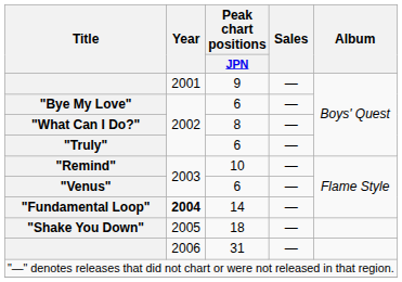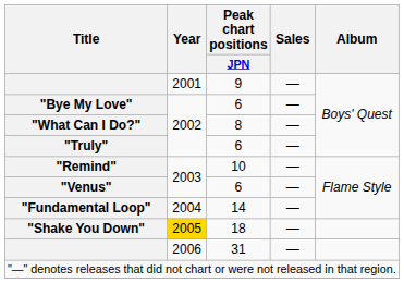"Fundamental Loop" | Year: bold -> normal
"Shake You Down" | Year: no background -> gold background
